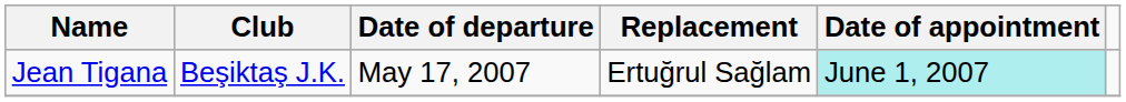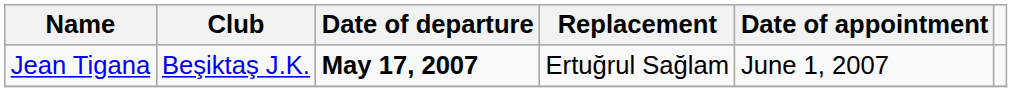Jean Tigana | Date of departure: normal -> bold
Jean Tigana | Date of appointment: paleturquoise background -> no background
